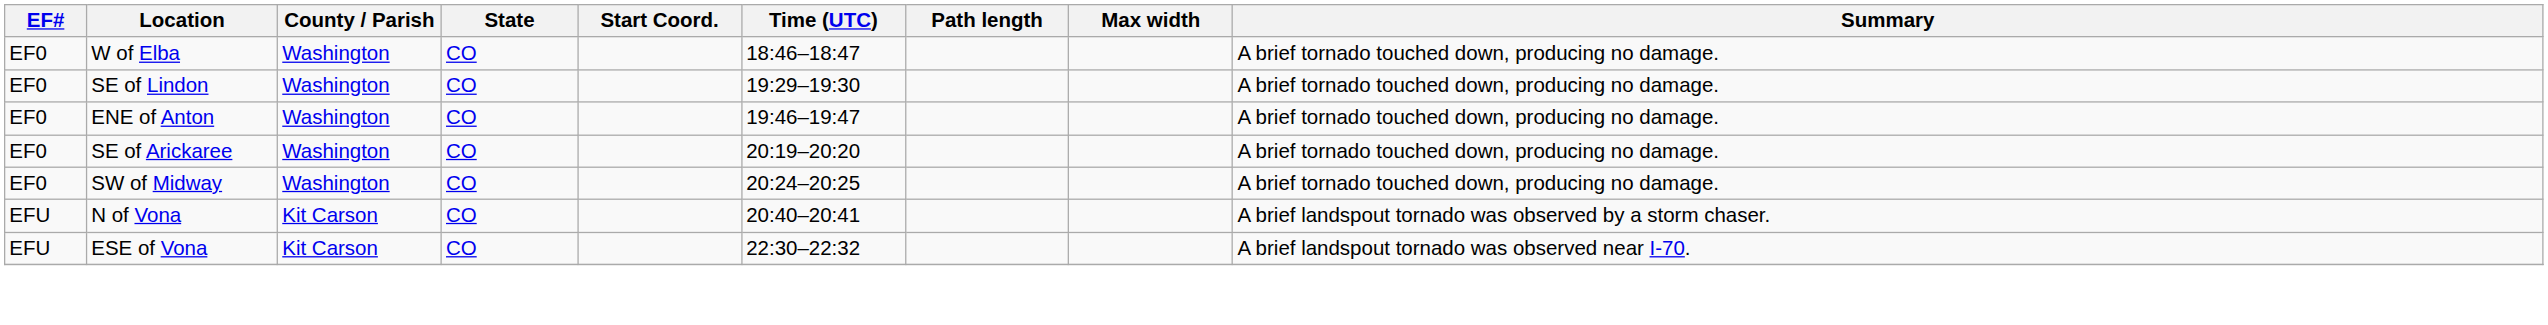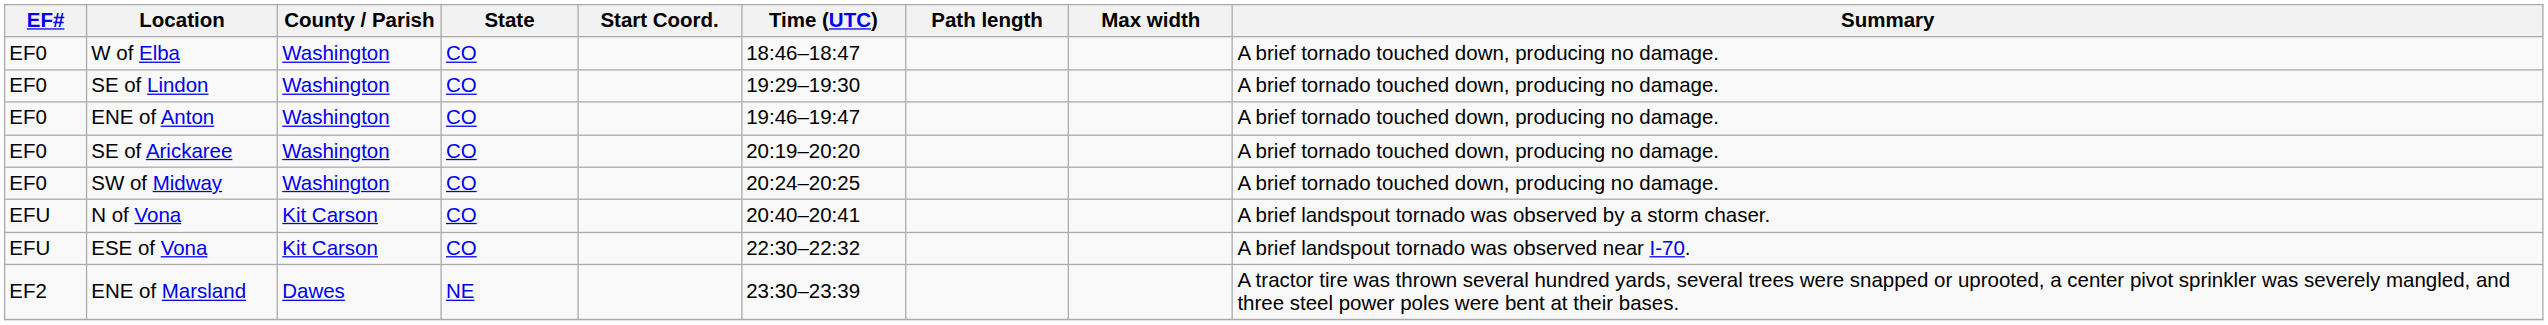+ row: EF2 | ENE of Marsland | Dawes | NE | 23:30–23:39 | A tractor tire was thrown several hundred yards, several trees were snapped or uprooted, a center pivot sprinkler was severely mangled, and three steel power poles were bent at their bases.
